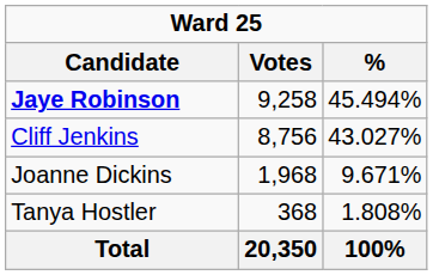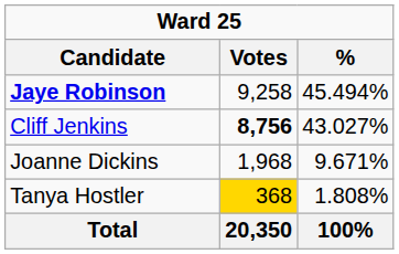Cliff Jenkins | Votes: normal -> bold
Tanya Hostler | Votes: no background -> gold background
